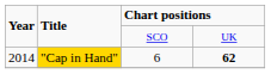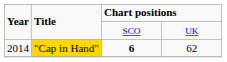2014 | column 3: normal -> bold
2014 | column 4: bold -> normal
